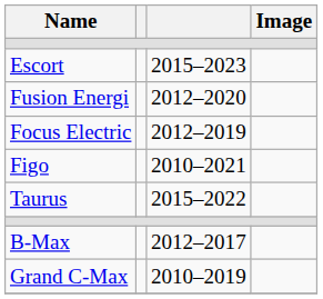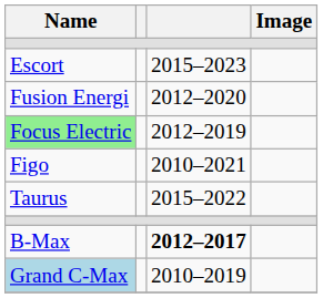Focus Electric | Name: no background -> lightgreen background
B-Max | column 3: normal -> bold
Grand C-Max | Name: no background -> lightblue background
